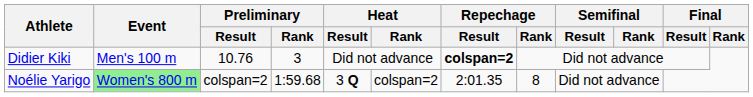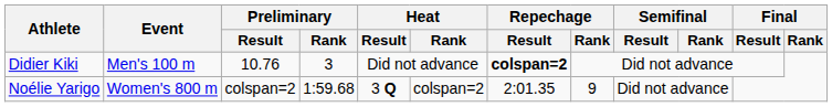Noélie Yarigo | Event: lightgreen background -> no background
Noélie Yarigo | Repechage / Rank: 8 -> 9
